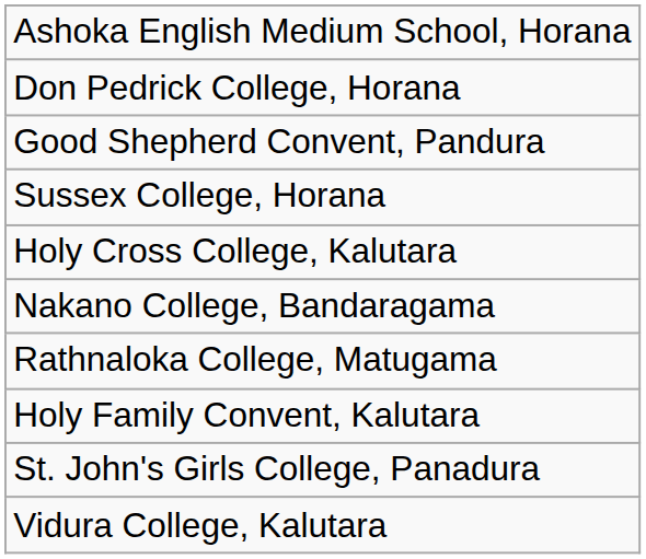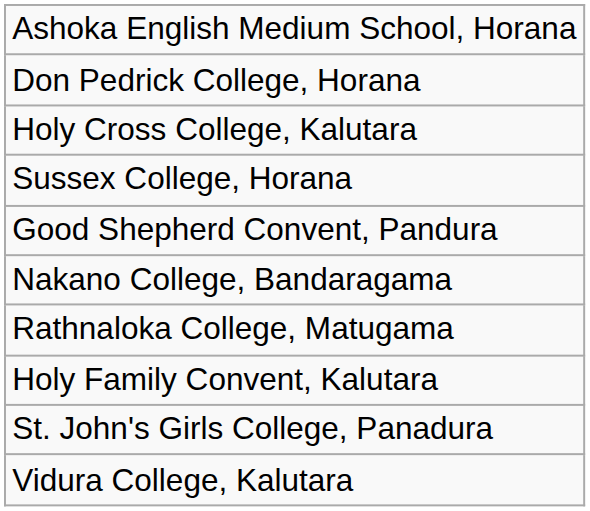row 3 | column 1: Good Shepherd Convent, Pandura -> Holy Cross College, Kalutara
row 5 | column 1: Holy Cross College, Kalutara -> Good Shepherd Convent, Pandura
